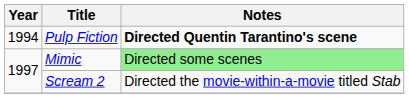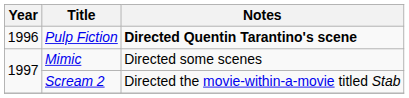Pulp Fiction | Year: 1994 -> 1996
Mimic | Notes: lightgreen background -> no background
